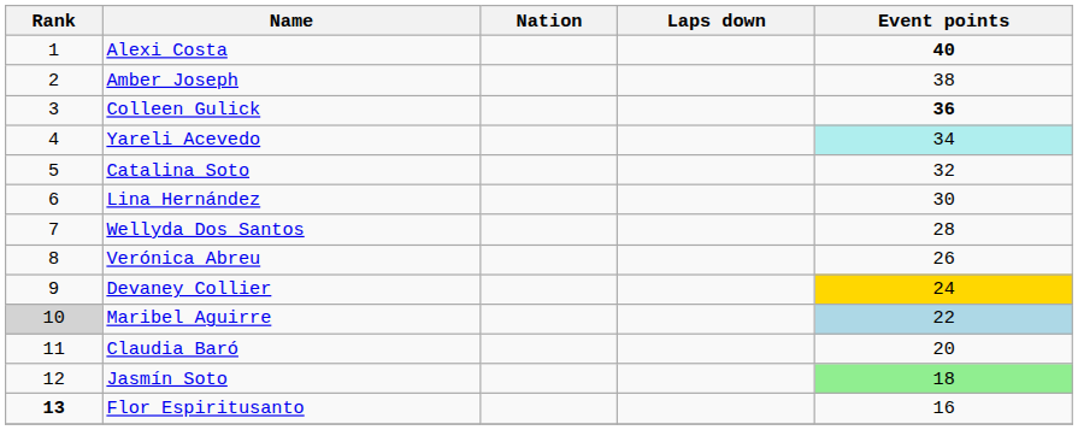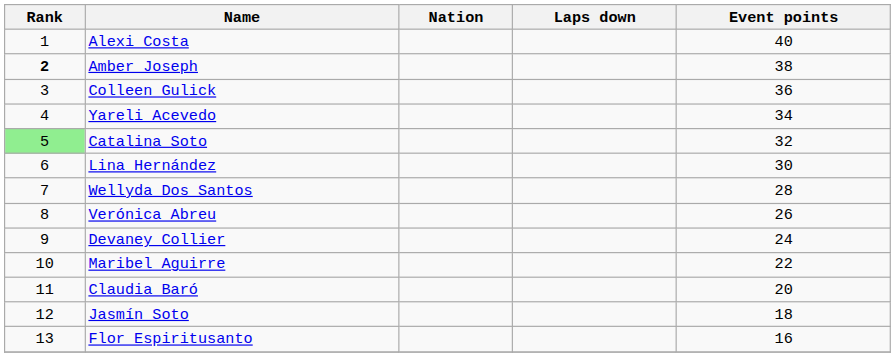Alexi Costa | Event points: bold -> normal
Amber Joseph | Rank: normal -> bold
Colleen Gulick | Event points: bold -> normal
Yareli Acevedo | Event points: paleturquoise background -> no background
Catalina Soto | Rank: no background -> lightgreen background
Devaney Collier | Event points: gold background -> no background
Maribel Aguirre | Rank: lightgrey background -> no background
Maribel Aguirre | Event points: lightblue background -> no background
Jasmín Soto | Event points: lightgreen background -> no background
Flor Espiritusanto | Rank: bold -> normal
